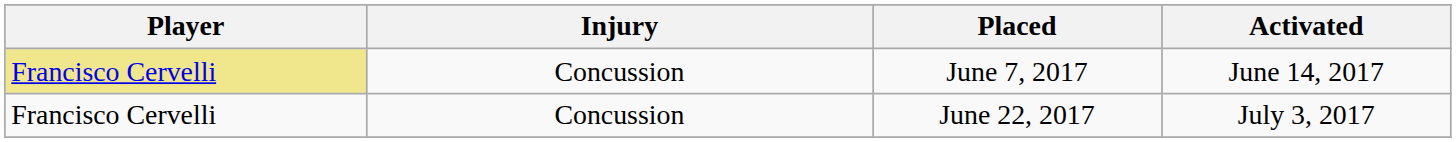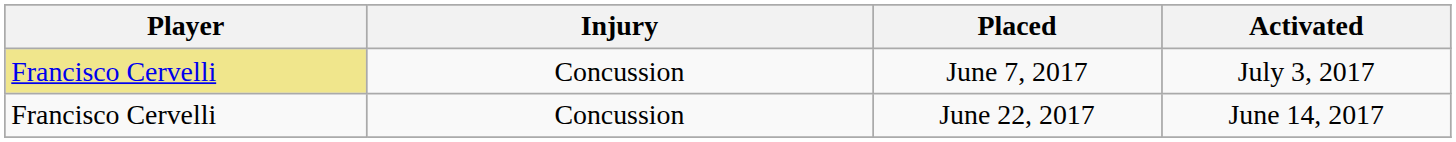June 7, 2017 | Activated: June 14, 2017 -> July 3, 2017
June 22, 2017 | Activated: July 3, 2017 -> June 14, 2017
